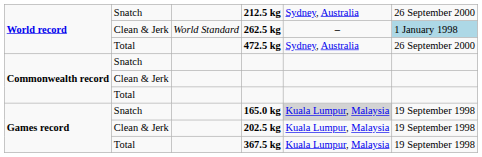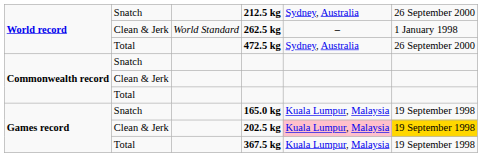262.5 kg | column 6: lightblue background -> no background
165.0 kg | column 5: lightgrey background -> no background
202.5 kg | column 5: no background -> pink background
202.5 kg | column 6: no background -> gold background
